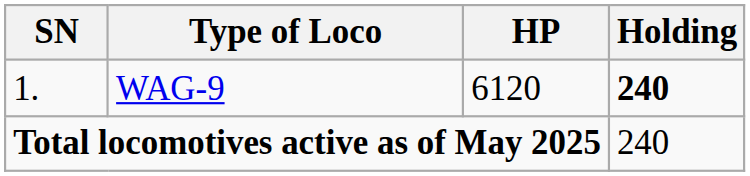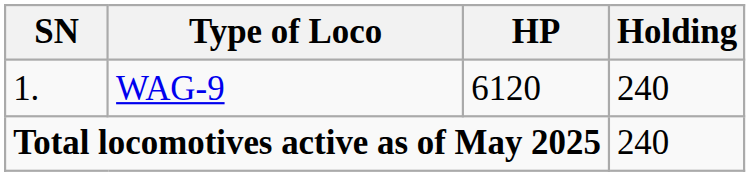1. | Holding: bold -> normal
